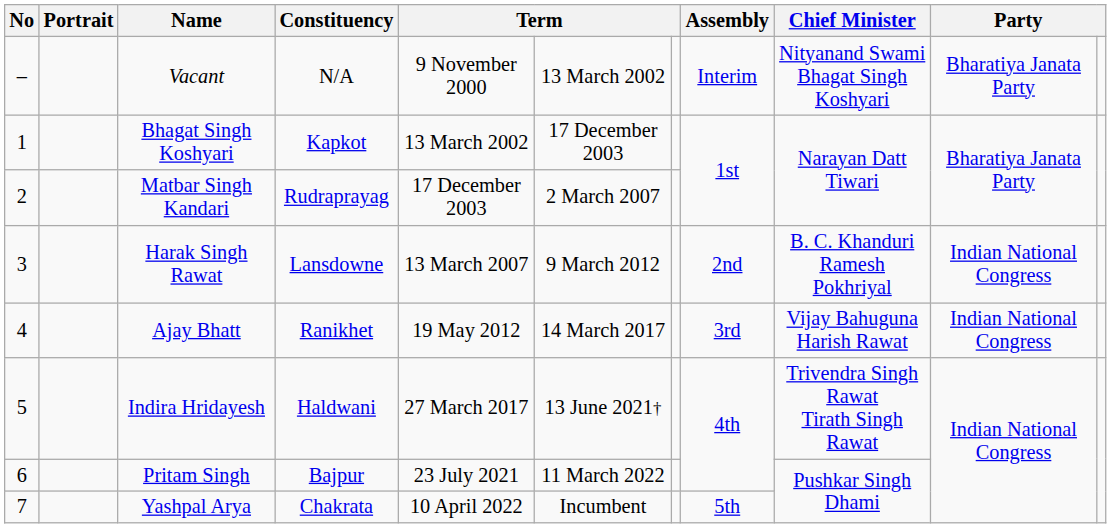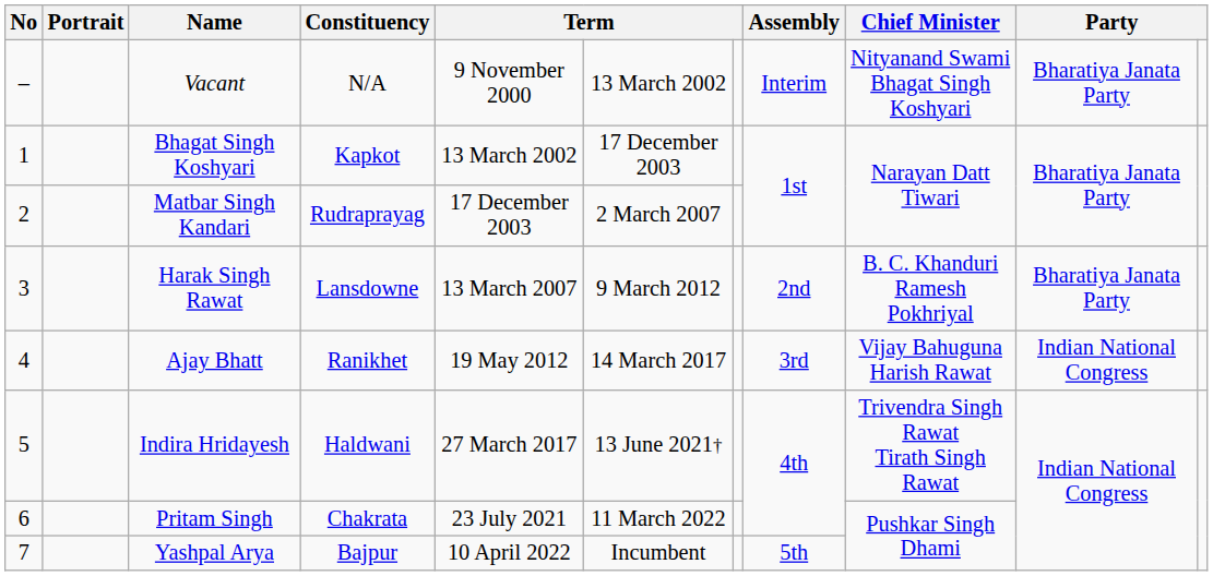Harak Singh Rawat | column 10: Indian National Congress -> Bharatiya Janata Party
Pritam Singh | Constituency: Bajpur -> Chakrata
Yashpal Arya | Constituency: Chakrata -> Bajpur
